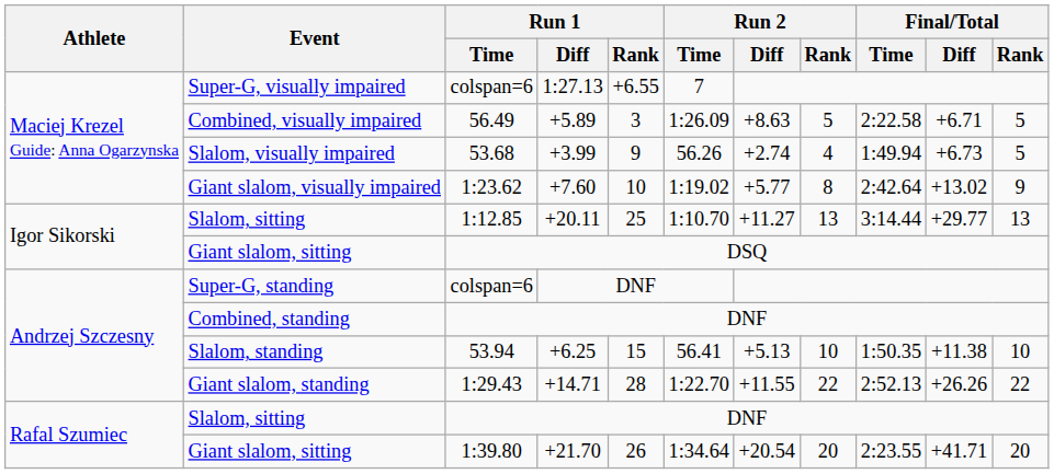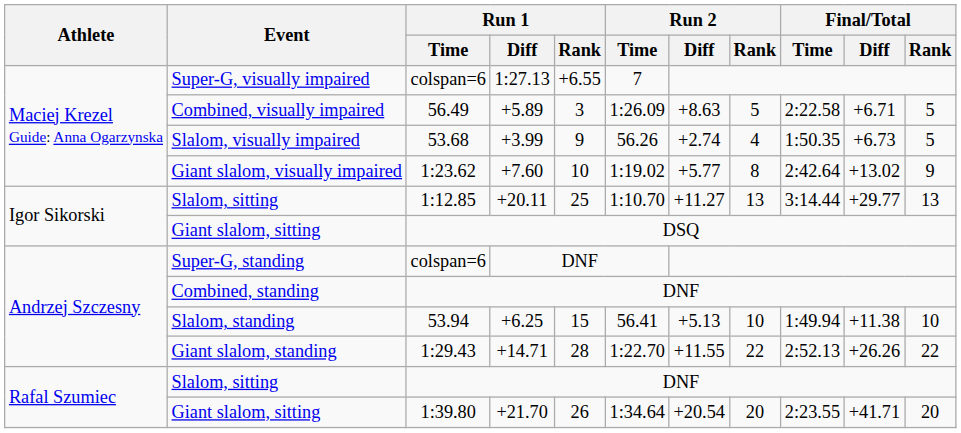Slalom, visually impaired | Final/Total / Time: 1:49.94 -> 1:50.35
Slalom, standing | Final/Total / Time: 1:50.35 -> 1:49.94
